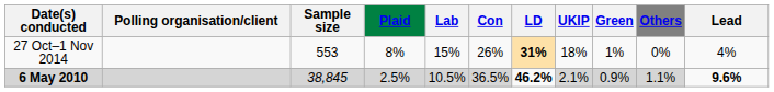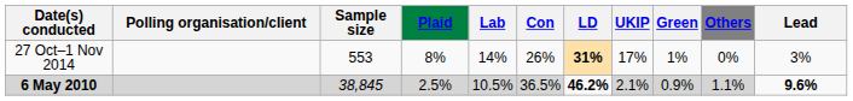27 Oct–1 Nov 2014 | Lab: 15% -> 14%
27 Oct–1 Nov 2014 | UKIP: 18% -> 17%
27 Oct–1 Nov 2014 | Lead: 4% -> 3%
